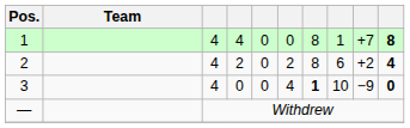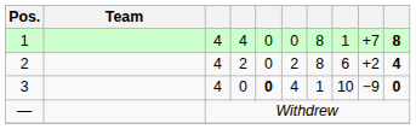3 | column 5: normal -> bold
3 | column 7: bold -> normal
